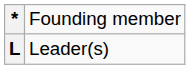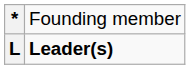L | column 2: normal -> bold
